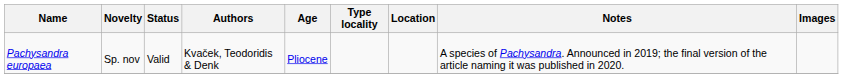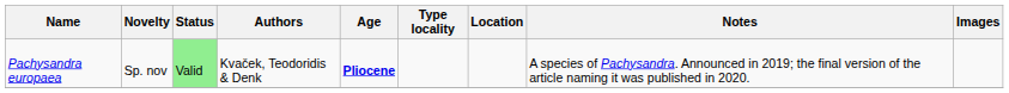Pachysandra europaea | Status: no background -> lightgreen background
Pachysandra europaea | Age: normal -> bold
